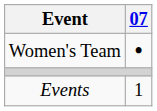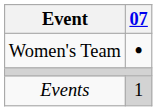Events | 07: no background -> lightgrey background
